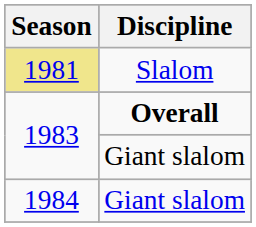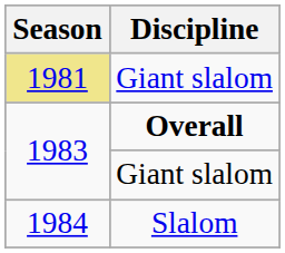row 2 | Discipline: Slalom -> Giant slalom
row 5 | Discipline: Giant slalom -> Slalom
